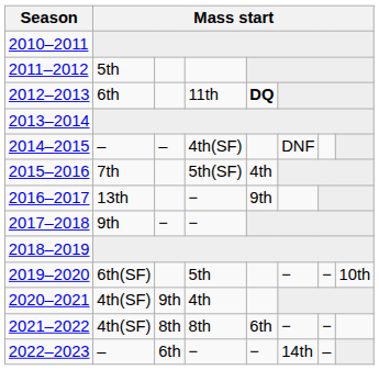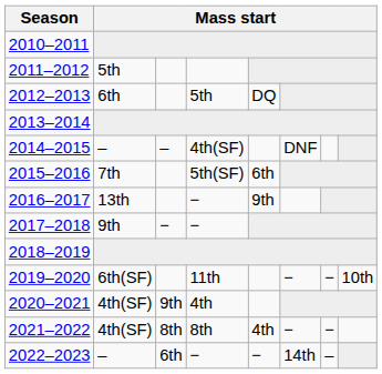2012–2013 | column 4: 11th -> 5th
2012–2013 | column 5: bold -> normal
2015–2016 | column 5: 4th -> 6th
2019–2020 | column 4: 5th -> 11th
2021–2022 | column 5: 6th -> 4th
